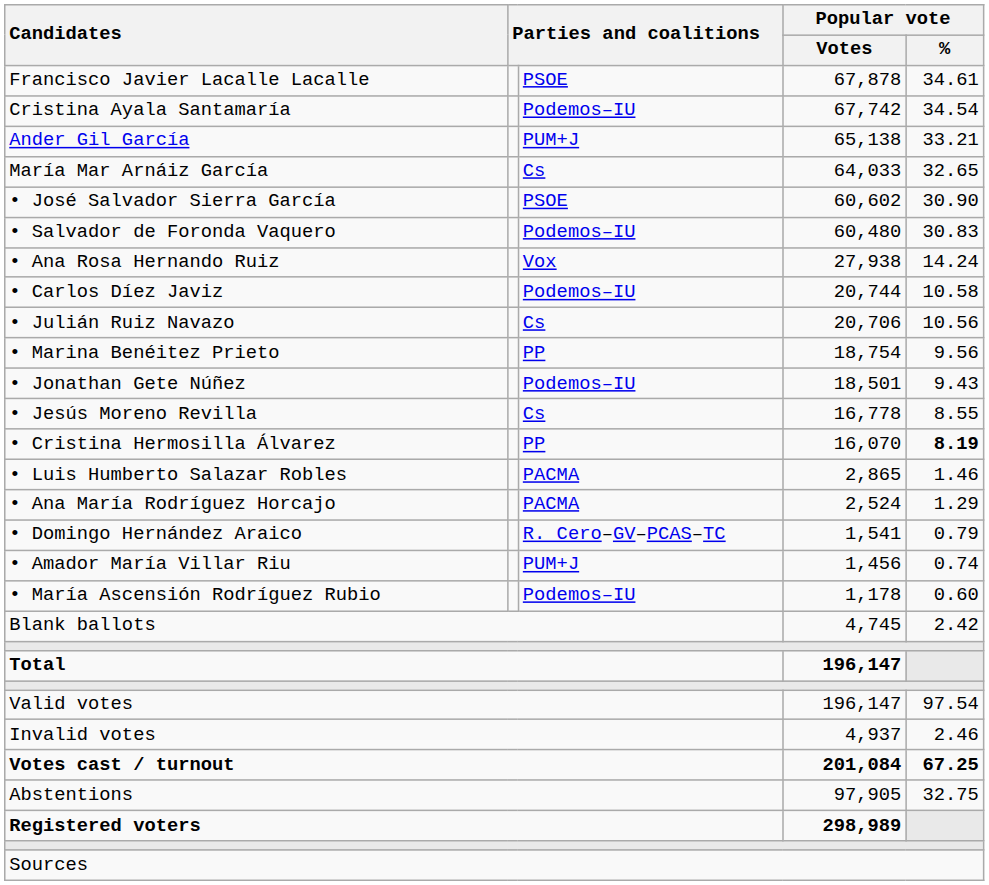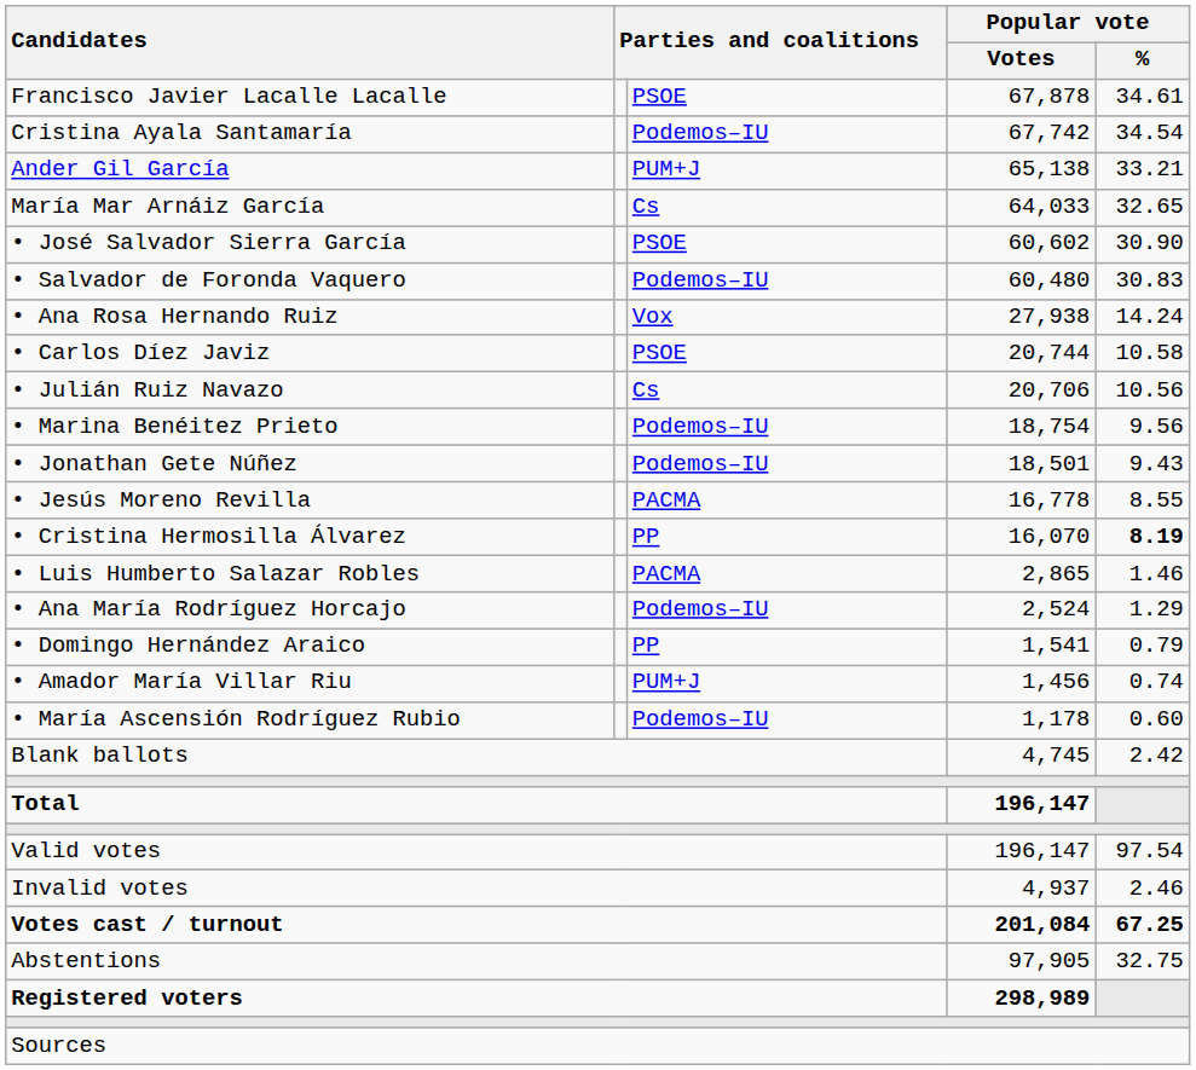• Carlos Díez Javiz | column 3: Podemos–IU -> PSOE
• Marina Benéitez Prieto | column 3: PP -> Podemos–IU
• Jesús Moreno Revilla | column 3: Cs -> PACMA
• Ana María Rodríguez Horcajo | column 3: PACMA -> Podemos–IU
• Domingo Hernández Araico | column 3: R. Cero–GV–PCAS–TC -> PP
